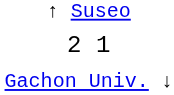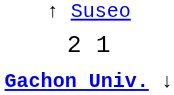row 3 | column 1: normal -> bold
